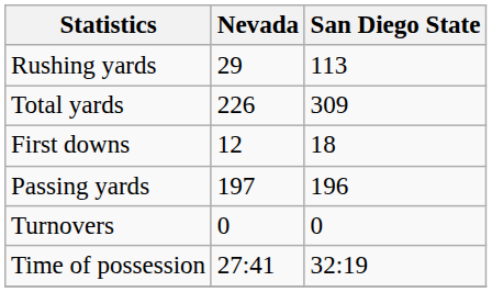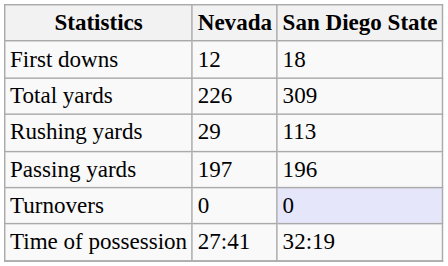rows swapped: First downs <-> Rushing yards
Turnovers | San Diego State: no background -> lavender background
